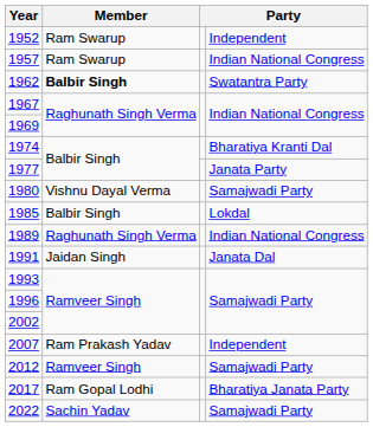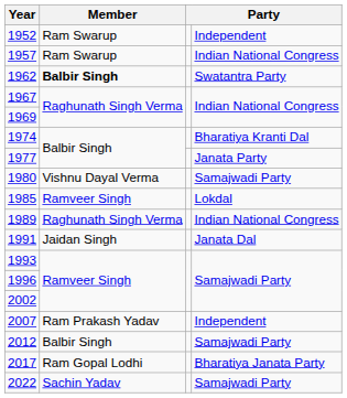1985 | Member: Balbir Singh -> Ramveer Singh
2012 | Member: Ramveer Singh -> Balbir Singh
